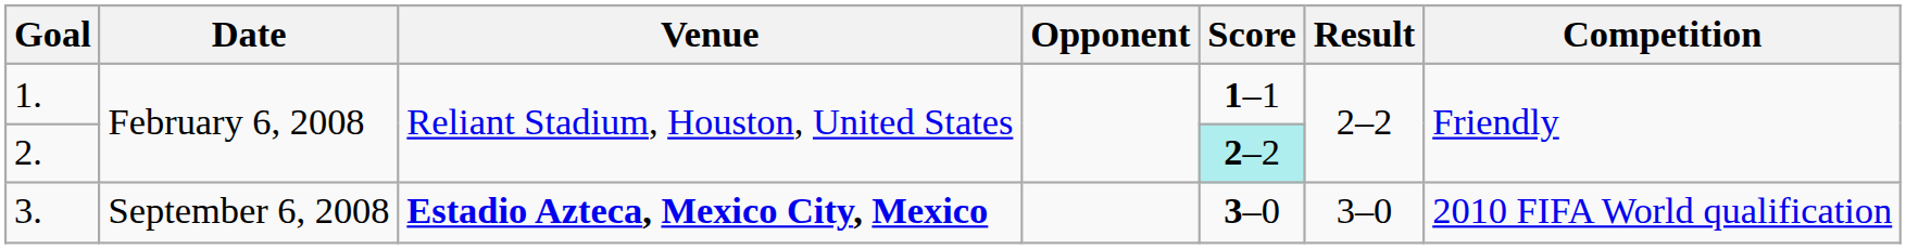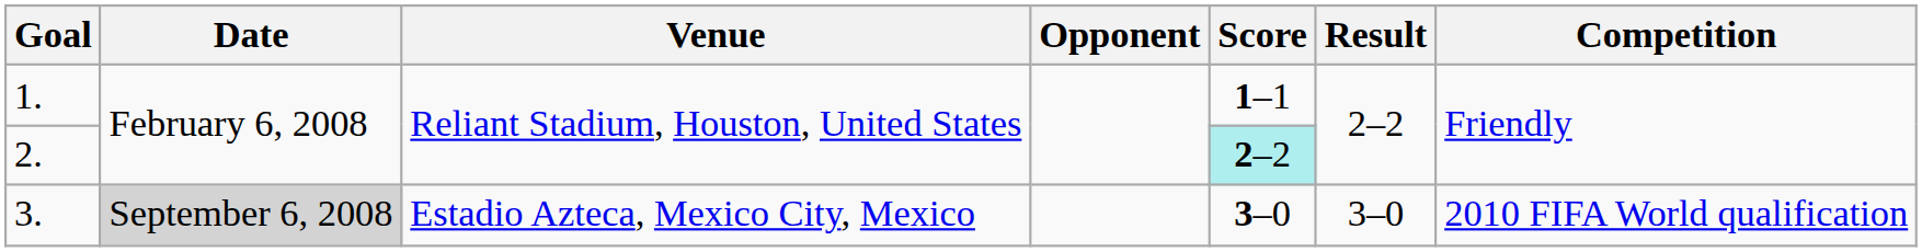3. | Date: no background -> lightgrey background
3. | Venue: bold -> normal
